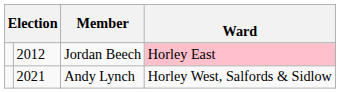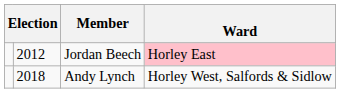Andy Lynch | column 2: 2021 -> 2018
